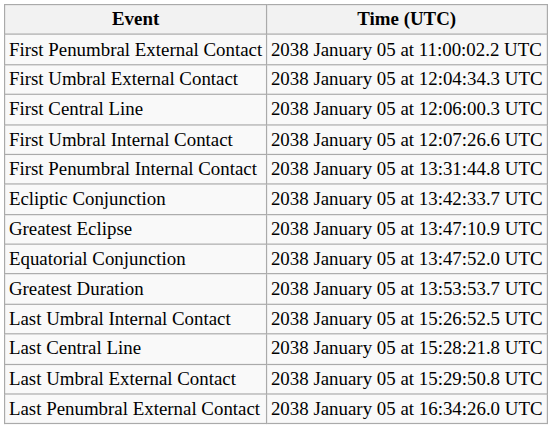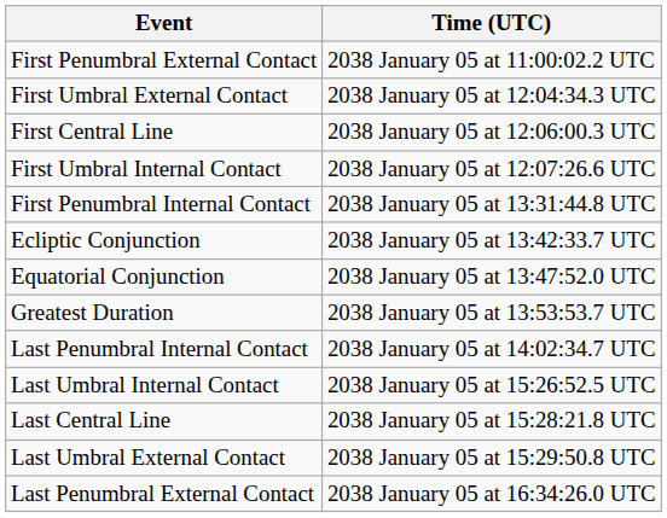- row: Greatest Eclipse | 2038 January 05 at 13:47:10.9 UTC
+ row: Last Penumbral Internal Contact | 2038 January 05 at 14:02:34.7 UTC
